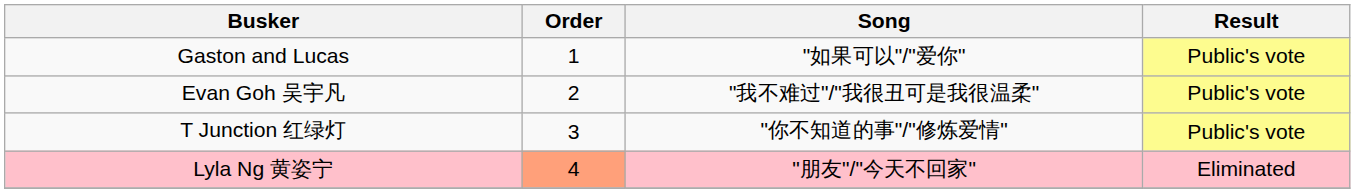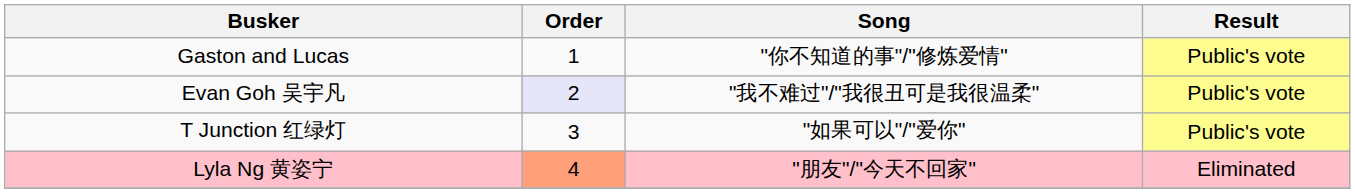Gaston and Lucas | Song: "如果可以"/"爱你" -> "你不知道的事"/"修炼爱情"
Evan Goh 吴宇凡 | Order: no background -> lavender background
T Junction 红绿灯 | Song: "你不知道的事"/"修炼爱情" -> "如果可以"/"爱你"
